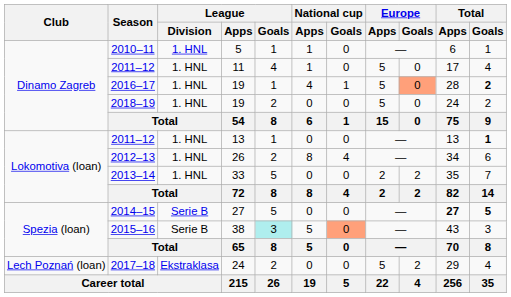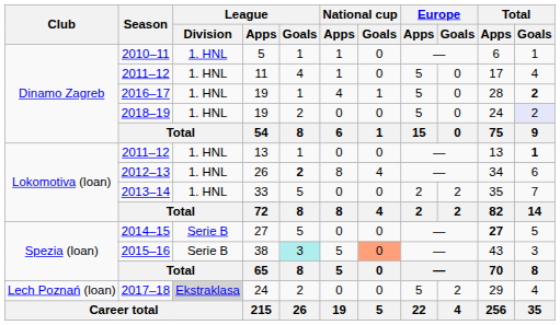2016–17 | Europe / Goals: lightsalmon background -> no background
2018–19 | Total / Goals: no background -> lavender background
2012–13 | League / Goals: normal -> bold
2014–15 | Total / Goals: bold -> normal
2017–18 | League / Division: no background -> lightgrey background
